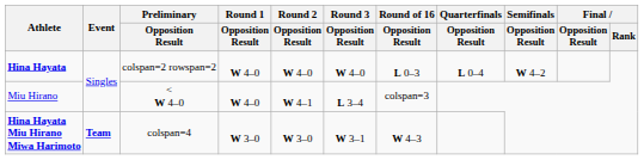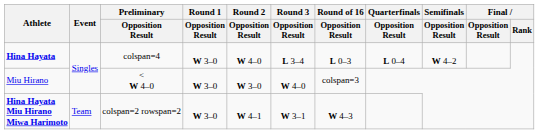Hina Hayata | Preliminary / Opposition Result: colspan=2 rowspan=2 -> colspan=4
Hina Hayata | Round 1 / Opposition Result: W 4–0 -> W 3–0
Hina Hayata | Round 3 / Opposition Result: W 4–0 -> L 3–4
Miu Hirano | Round 1 / Opposition Result: W 4–0 -> W 3–0
Miu Hirano | Round 2 / Opposition Result: W 4–1 -> W 3–0
Miu Hirano | Round 3 / Opposition Result: L 3–4 -> W 4–0
Hina Hayata Miu Hirano Miwa Harimoto | Event: bold -> normal
Hina Hayata Miu Hirano Miwa Harimoto | Preliminary / Opposition Result: colspan=4 -> colspan=2 rowspan=2
Hina Hayata Miu Hirano Miwa Harimoto | Round 2 / Opposition Result: W 3–0 -> W 4–1
